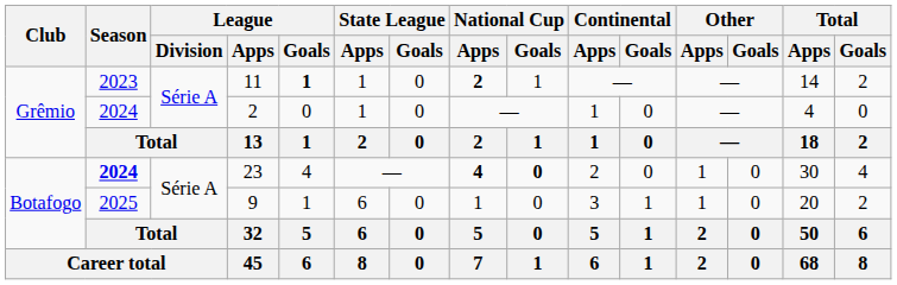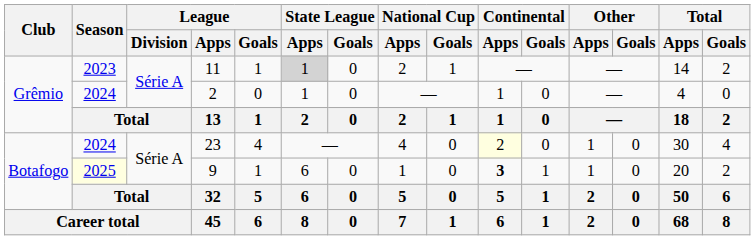11 | League / Goals: bold -> normal
11 | State League / Apps: no background -> lightgrey background
11 | National Cup / Apps: bold -> normal
23 | Season: bold -> normal
23 | National Cup / Apps: bold -> normal
23 | National Cup / Goals: bold -> normal
23 | Continental / Apps: no background -> lightyellow background
9 | Season: no background -> lightyellow background
9 | Continental / Apps: normal -> bold
